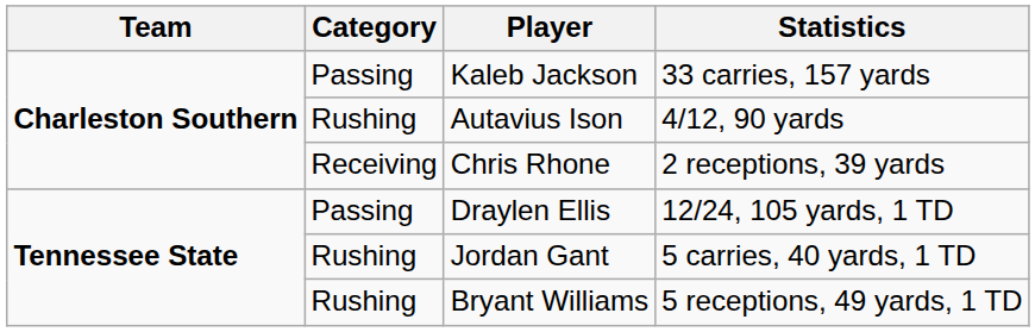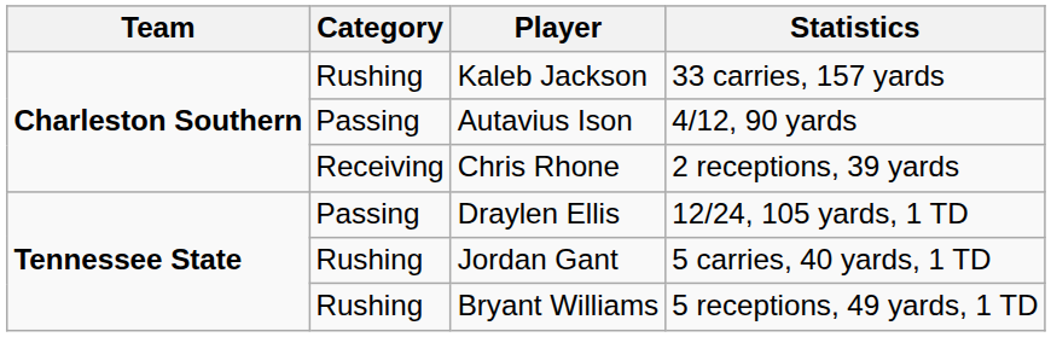Kaleb Jackson | Category: Passing -> Rushing
Autavius Ison | Category: Rushing -> Passing
